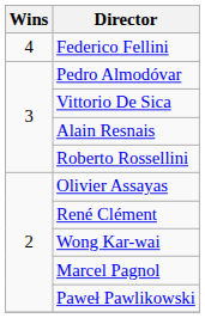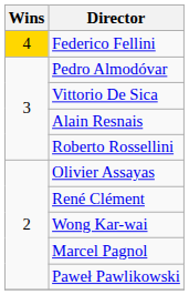Federico Fellini | Wins: no background -> gold background
